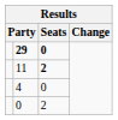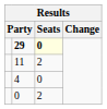29 | Seats: no background -> lightyellow background
11 | Seats: bold -> normal
